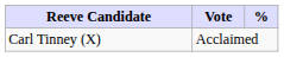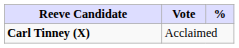Carl Tinney (X) | Reeve Candidate: normal -> bold
